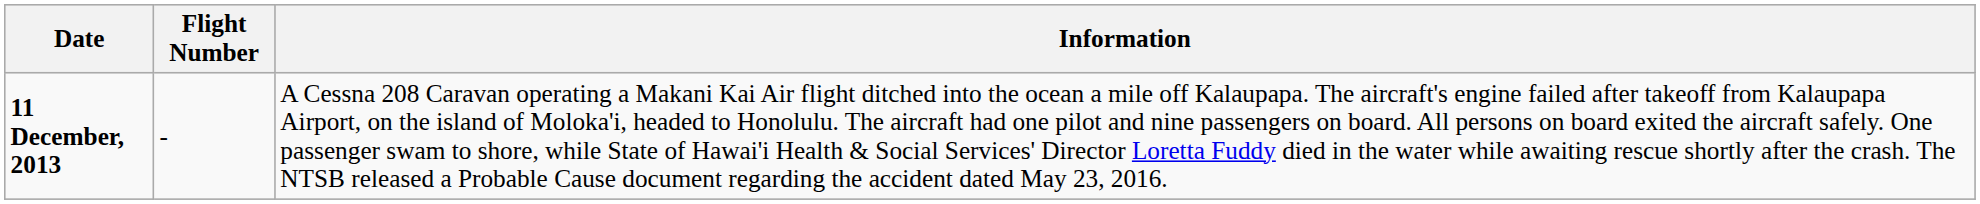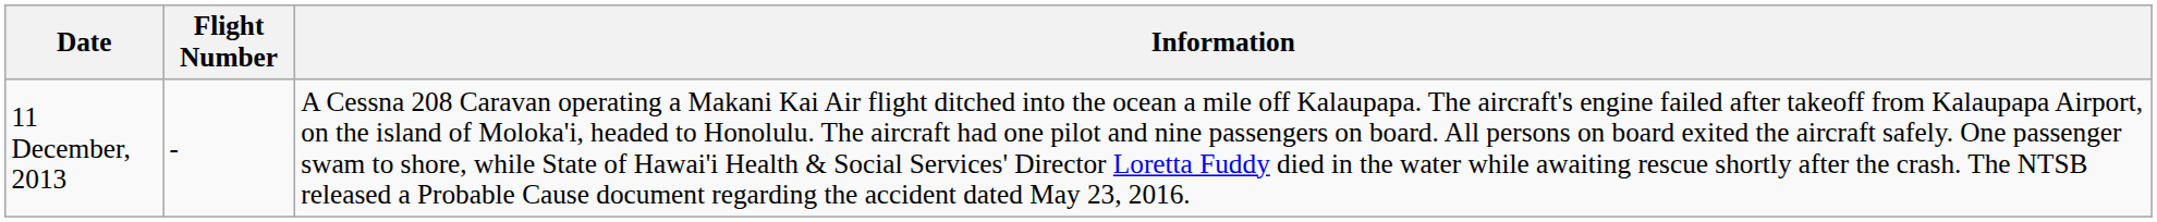row 2 | Date: bold -> normal
